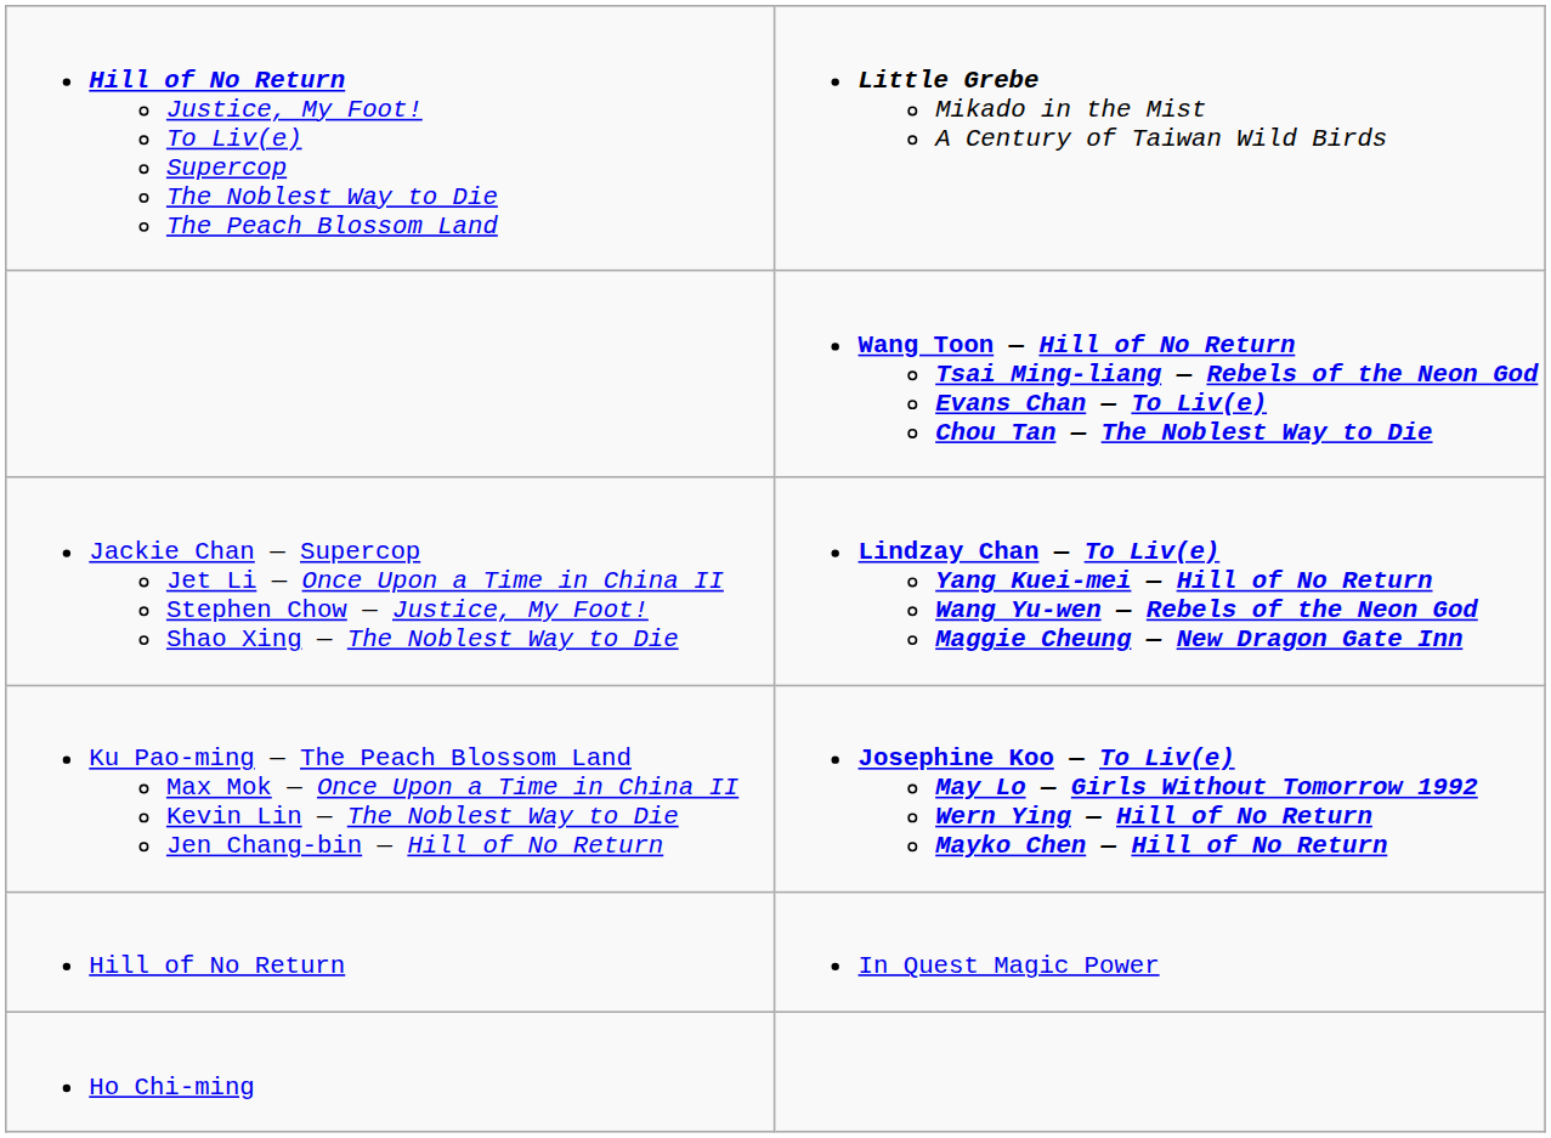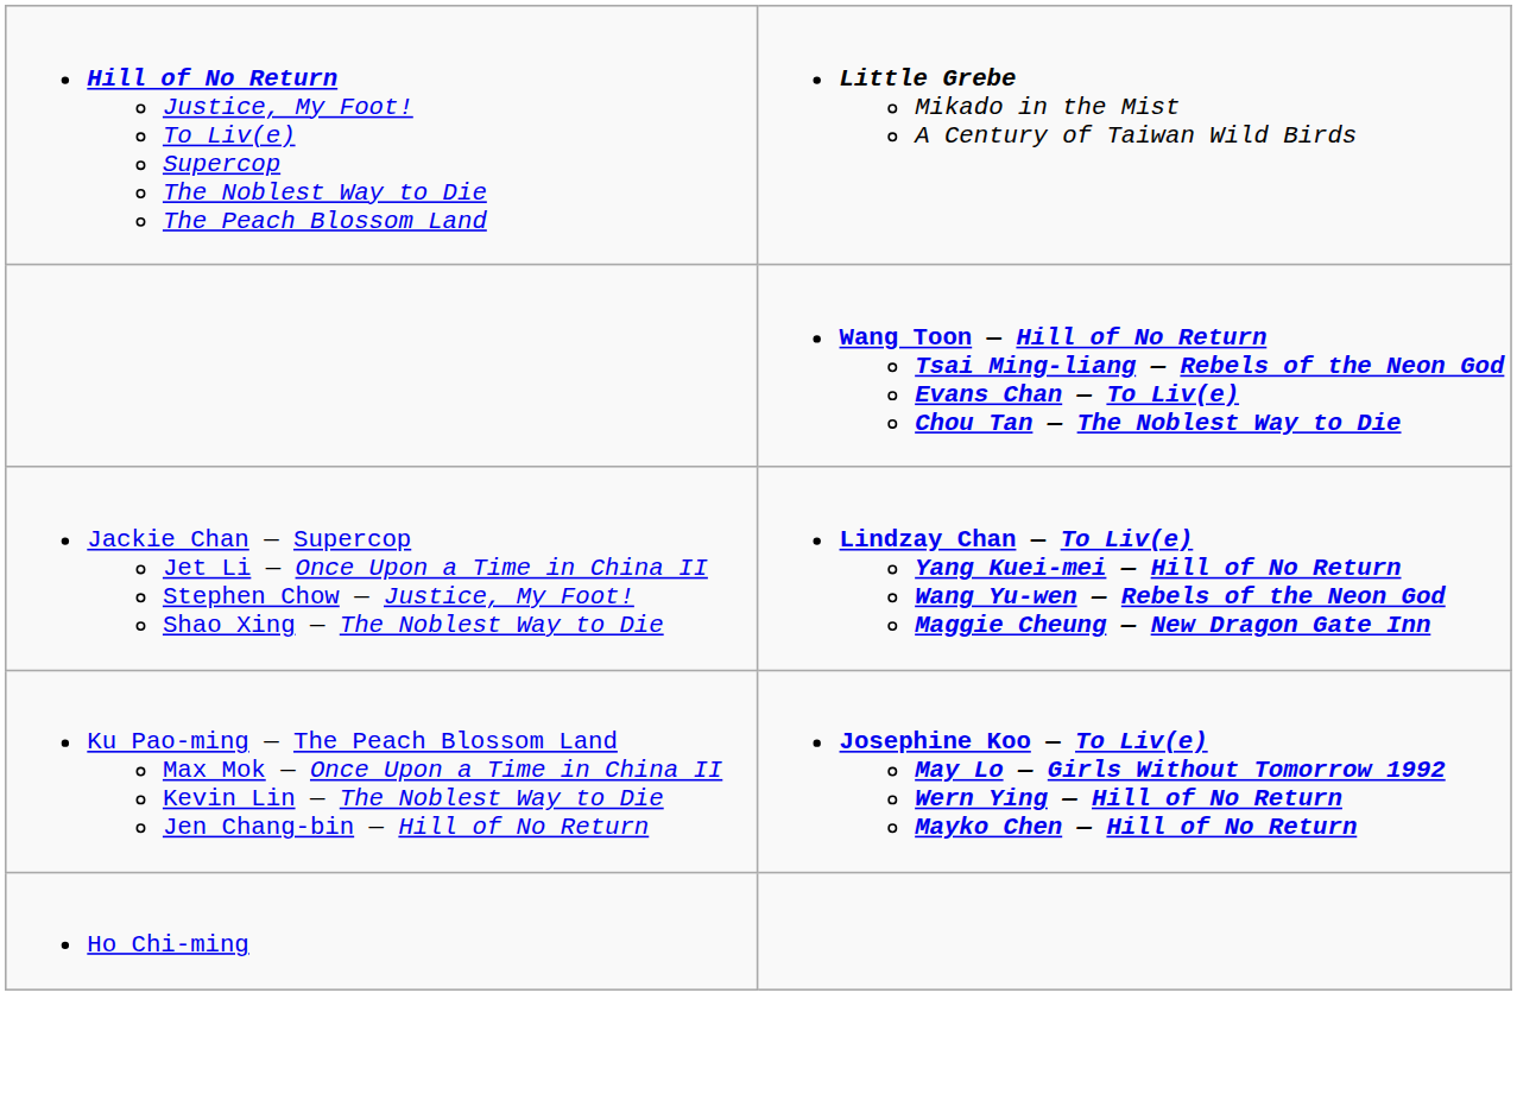- row: Hill of No Return | In Quest Magic Power
